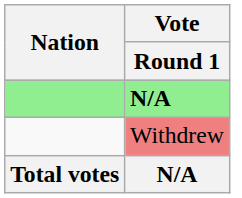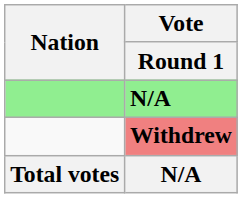Withdrew | Vote / Round 1: normal -> bold
